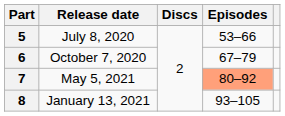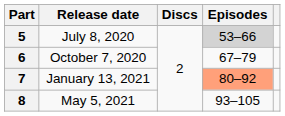5 | Episodes: no background -> lightgrey background
7 | Release date: May 5, 2021 -> January 13, 2021
8 | Release date: January 13, 2021 -> May 5, 2021
